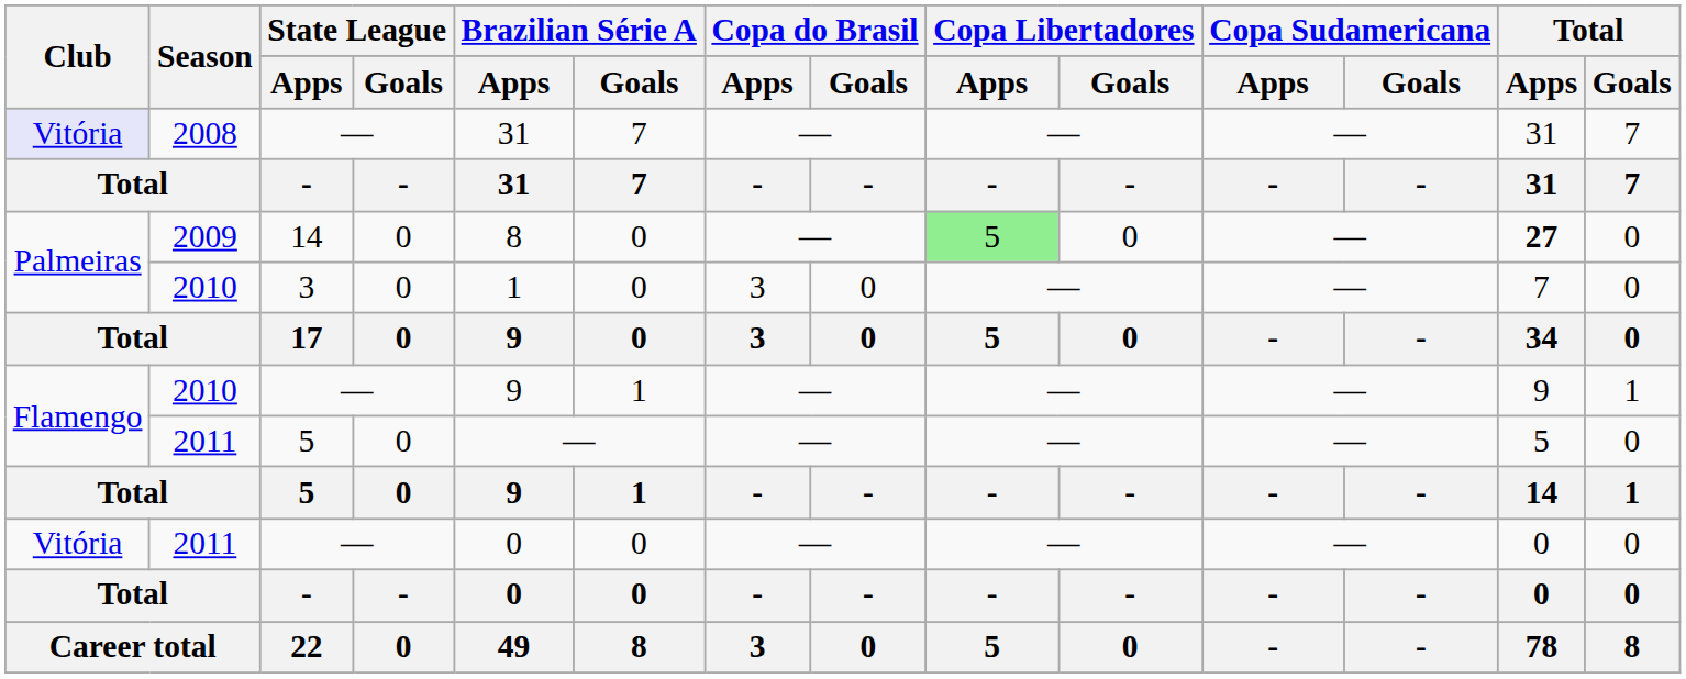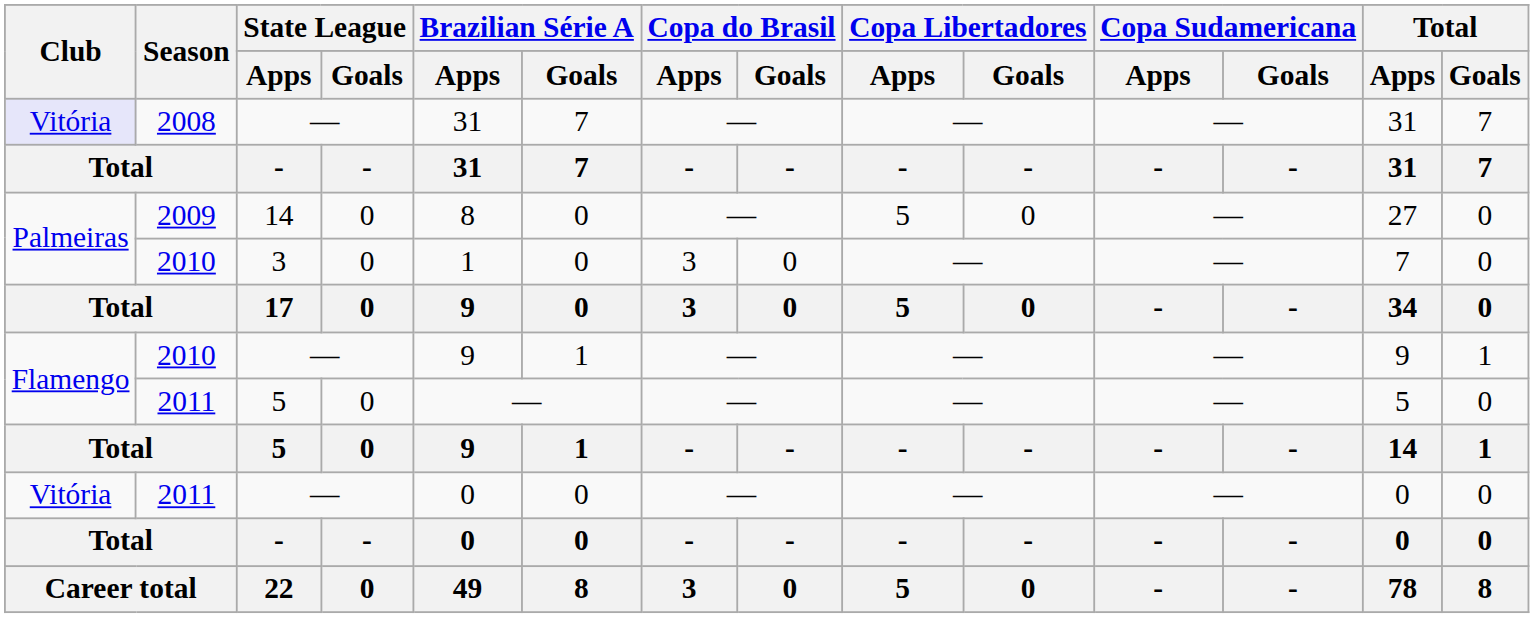2009 | Copa Libertadores / Apps: lightgreen background -> no background
2009 | Total / Apps: bold -> normal
